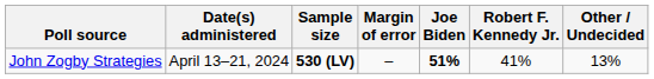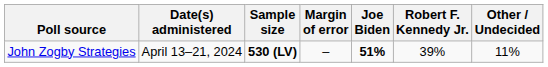John Zogby Strategies | Robert F. Kennedy Jr.: 41% -> 39%
John Zogby Strategies | Other / Undecided: 13% -> 11%
